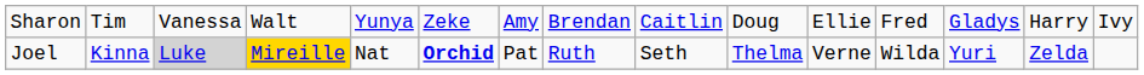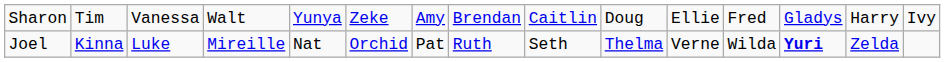Joel | column 3: lightgrey background -> no background
Joel | column 4: gold background -> no background
Joel | column 6: bold -> normal
Joel | column 13: normal -> bold
